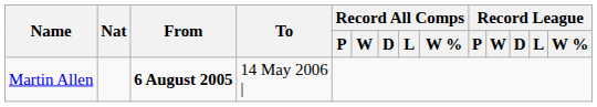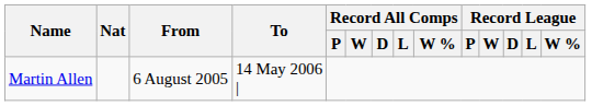Martin Allen | From: bold -> normal
